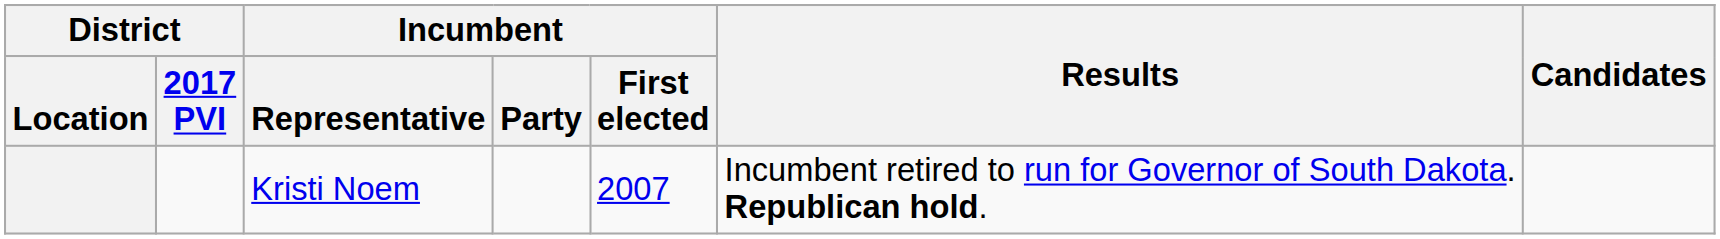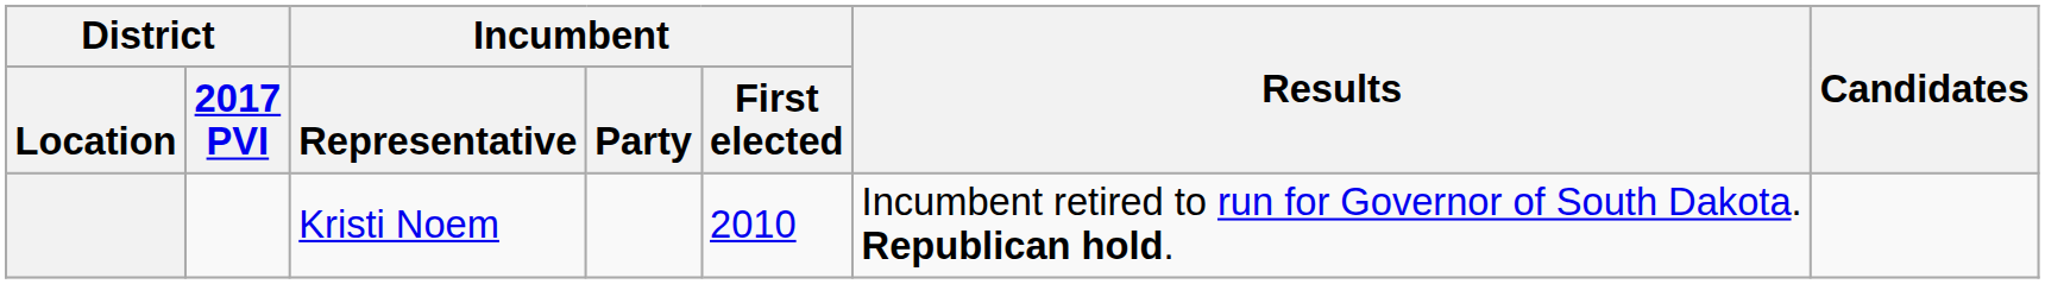Kristi Noem | Incumbent / First elected: 2007 -> 2010
